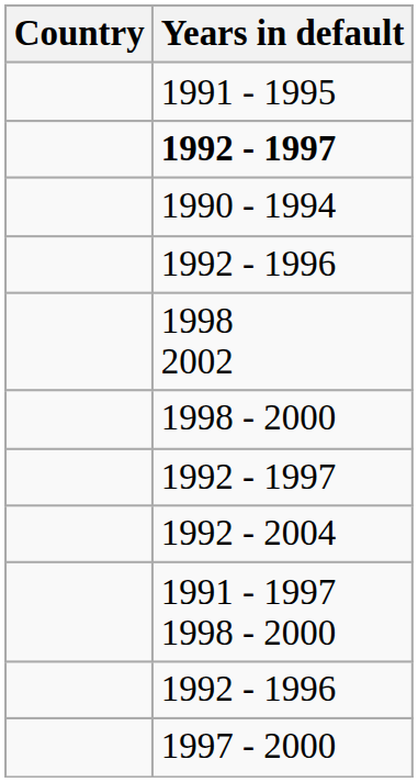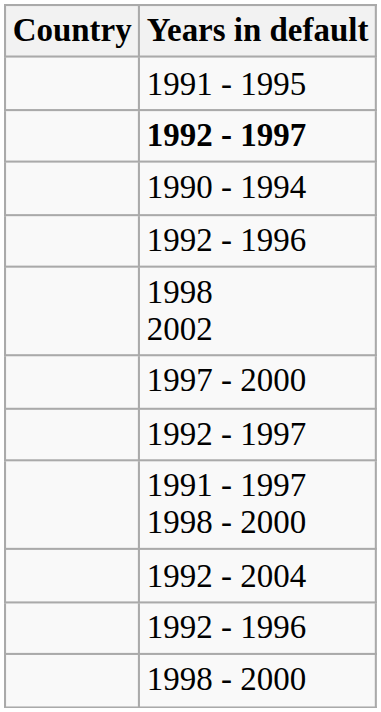row 7 | Years in default: 1998 - 2000 -> 1997 - 2000
row 9 | Years in default: 1992 - 2004 -> 1991 - 1997 1998 - 2000
row 10 | Years in default: 1991 - 1997 1998 - 2000 -> 1992 - 2004
row 12 | Years in default: 1997 - 2000 -> 1998 - 2000
